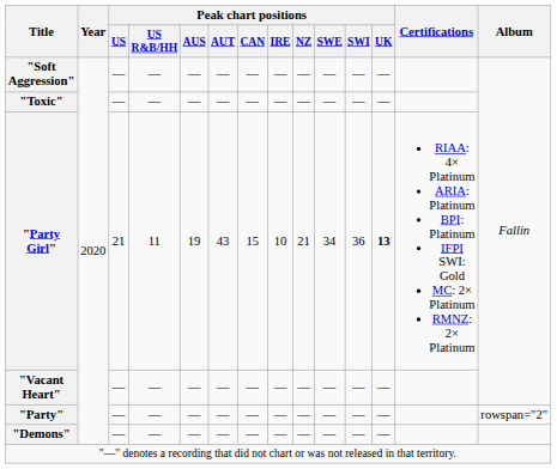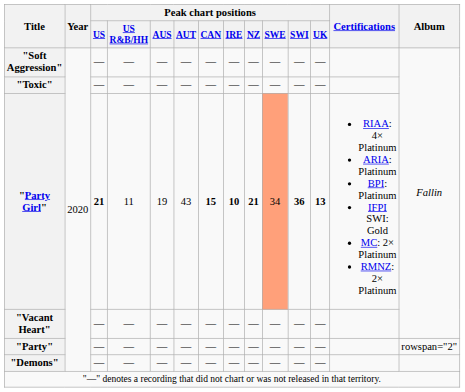"Party Girl" | Peak chart positions / US: normal -> bold
"Party Girl" | Peak chart positions / CAN: normal -> bold
"Party Girl" | Peak chart positions / IRE: normal -> bold
"Party Girl" | Peak chart positions / NZ: normal -> bold
"Party Girl" | Peak chart positions / SWE: no background -> lightsalmon background
"Party Girl" | Peak chart positions / SWI: normal -> bold
